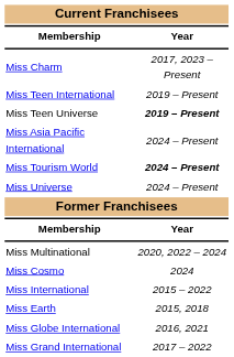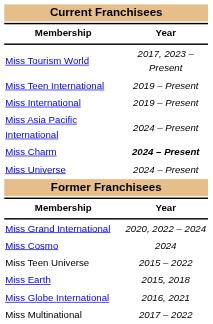row 3 | column 1: Miss Charm -> Miss Tourism World
row 5 | column 1: Miss Teen Universe -> Miss International
row 5 | column 2: bold -> normal
row 7 | column 1: Miss Tourism World -> Miss Charm
row 11 | column 1: Miss Multinational -> Miss Grand International
row 13 | column 1: Miss International -> Miss Teen Universe
row 16 | column 1: Miss Grand International -> Miss Multinational
